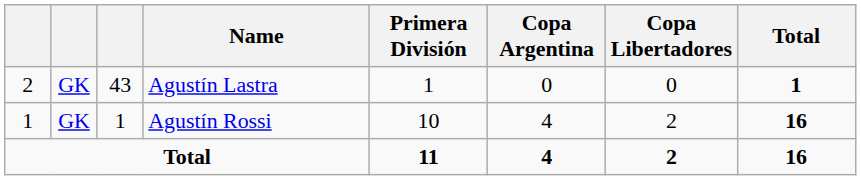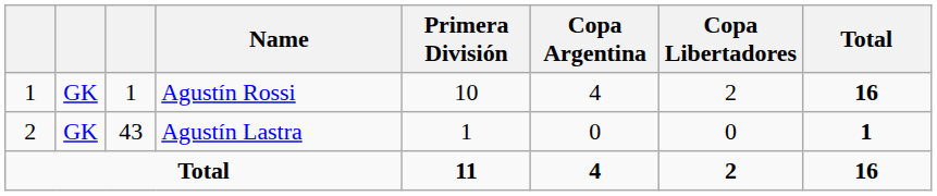rows swapped: Agustín Rossi <-> Agustín Lastra
